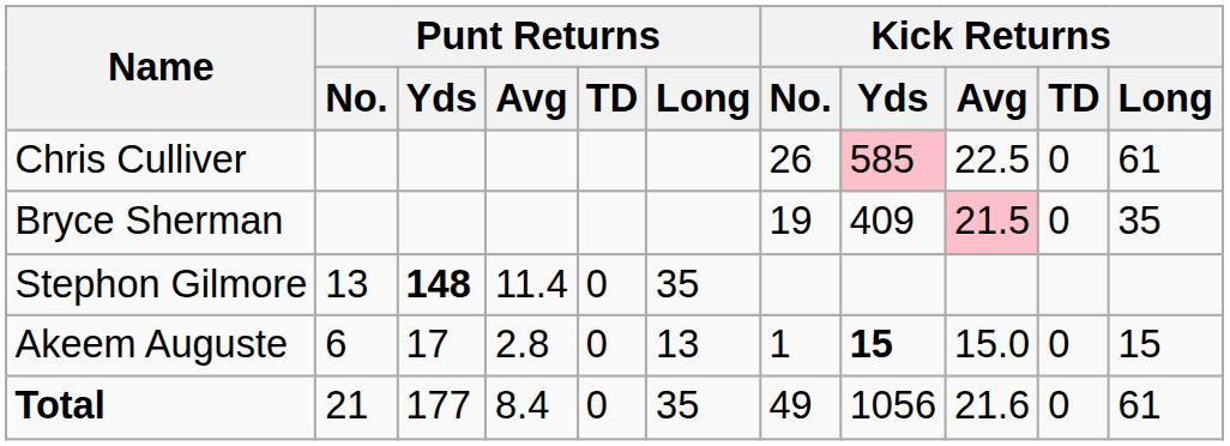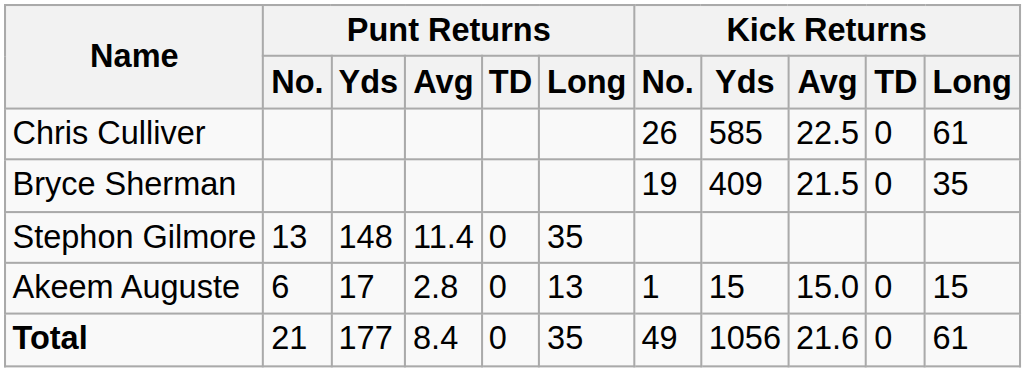Chris Culliver | Kick Returns / Yds: pink background -> no background
Bryce Sherman | Kick Returns / Avg: pink background -> no background
Stephon Gilmore | Punt Returns / Yds: bold -> normal
Akeem Auguste | Kick Returns / Yds: bold -> normal
